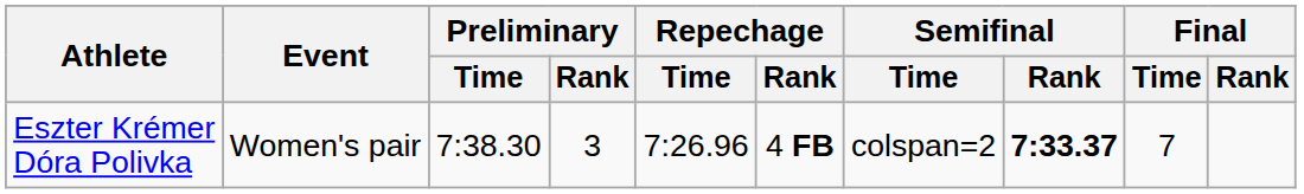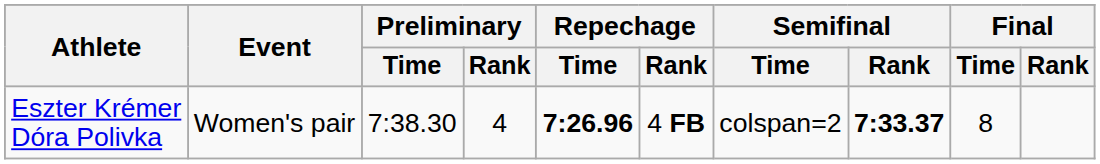Eszter Krémer Dóra Polivka | Preliminary / Rank: 3 -> 4
Eszter Krémer Dóra Polivka | Repechage / Time: normal -> bold
Eszter Krémer Dóra Polivka | Final / Time: 7 -> 8
